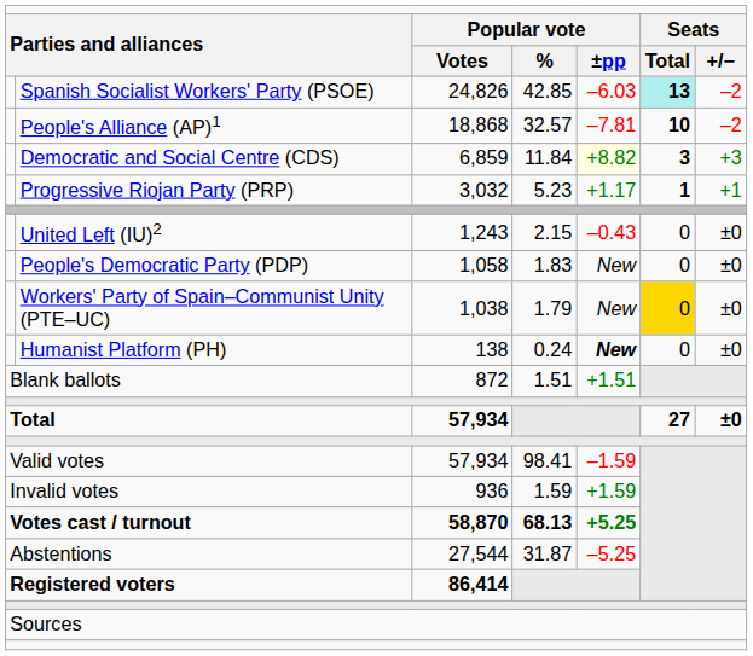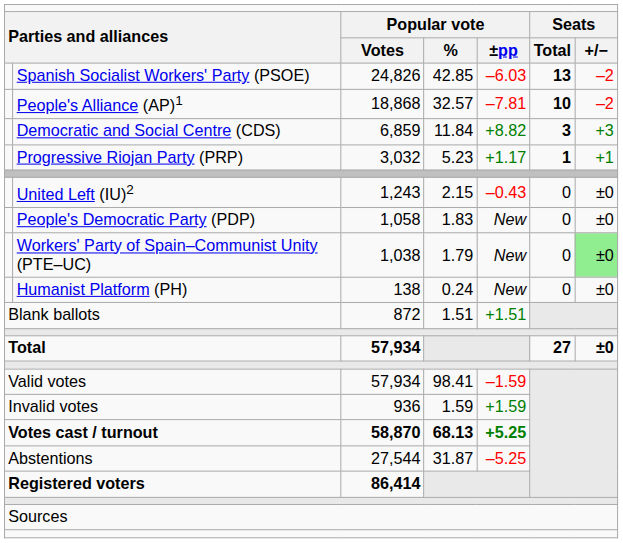Spanish Socialist Workers' Party (PSOE) | column 6: paleturquoise background -> no background
Democratic and Social Centre (CDS) | column 5: lightyellow background -> no background
Workers' Party of Spain–Communist Unity (PTE–UC) | column 6: gold background -> no background
Workers' Party of Spain–Communist Unity (PTE–UC) | column 7: no background -> lightgreen background
Humanist Platform (PH) | column 5: bold -> normal
